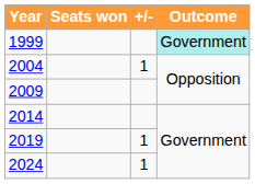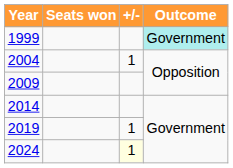2024 | +/-: no background -> lightyellow background
